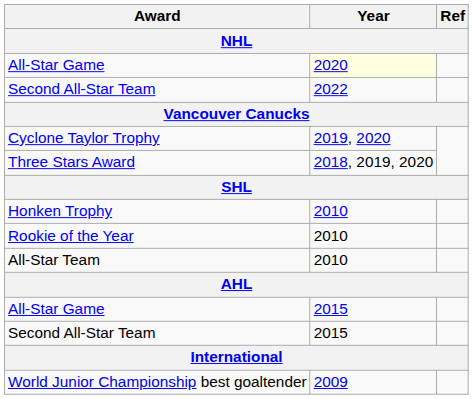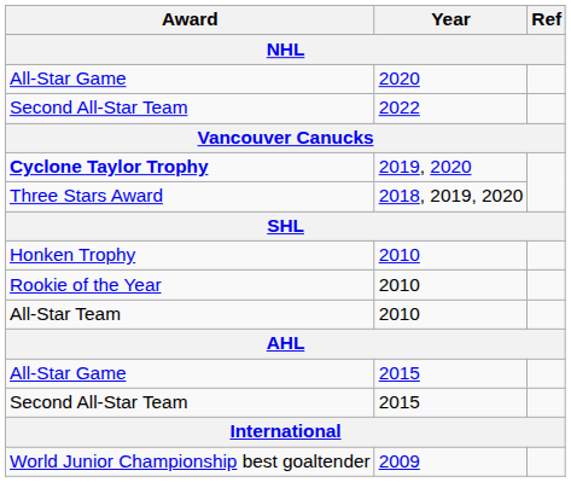All-Star Game / 2020 | Year: lightyellow background -> no background
Cyclone Taylor Trophy | Award: normal -> bold
